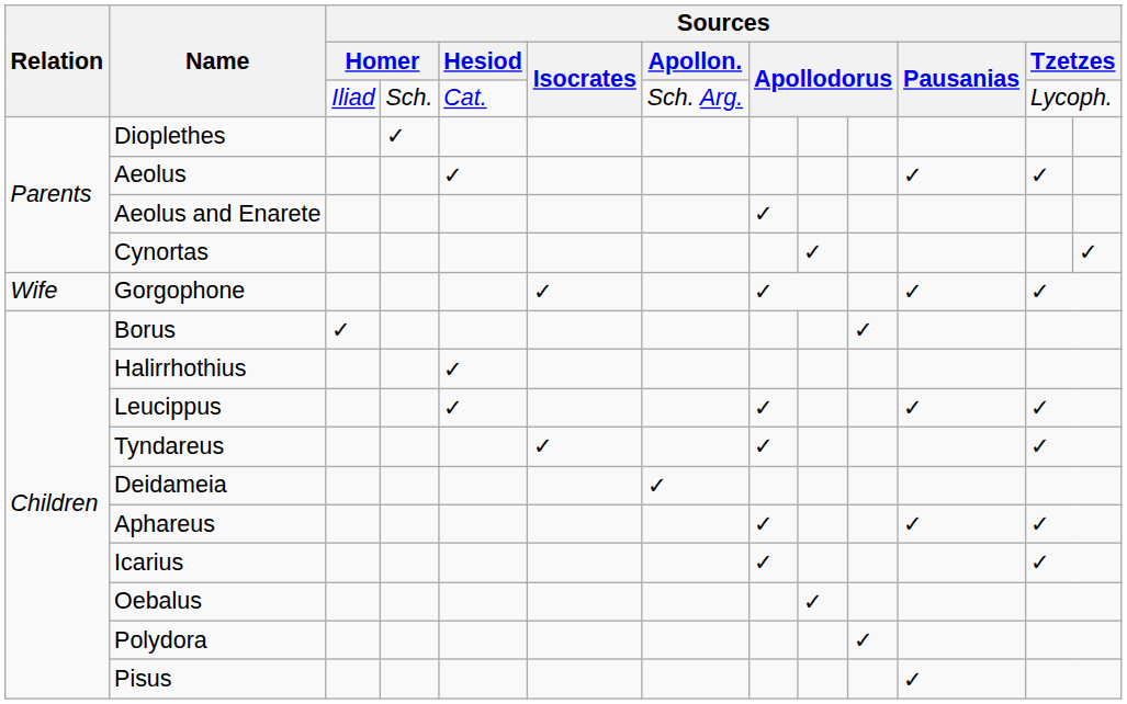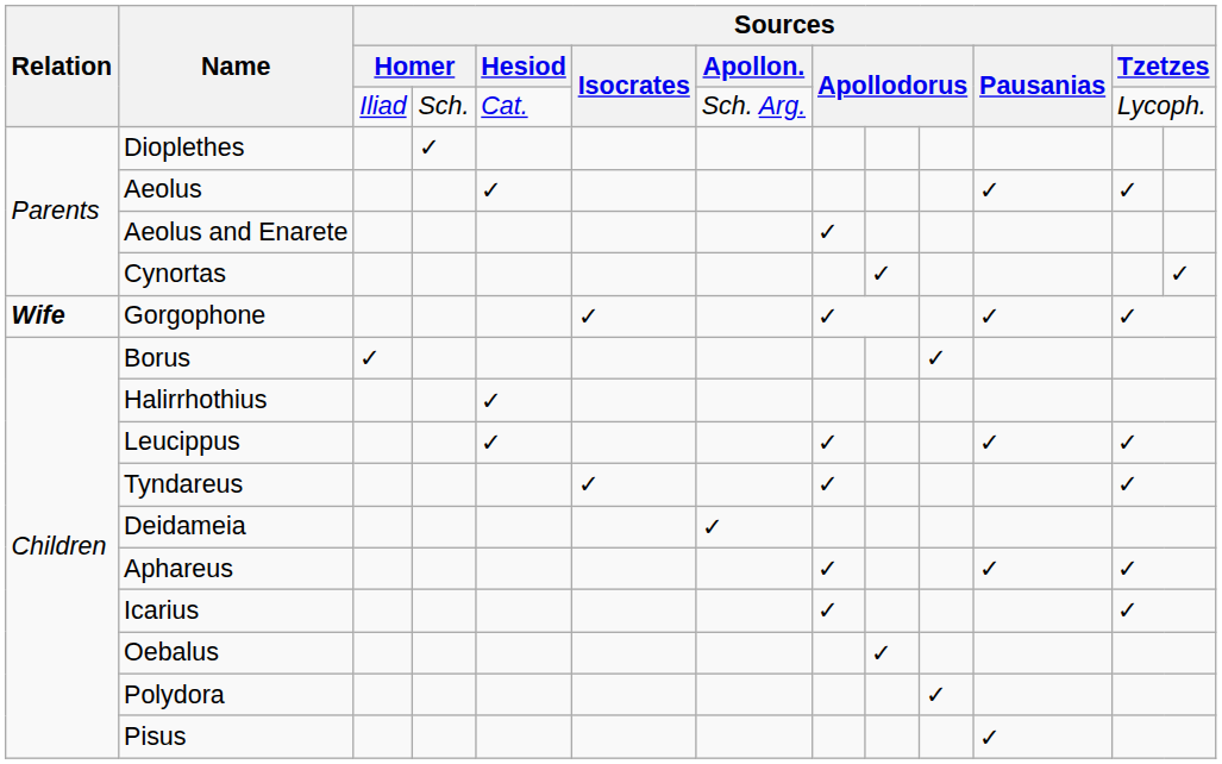Gorgophone | Relation: normal -> bold
